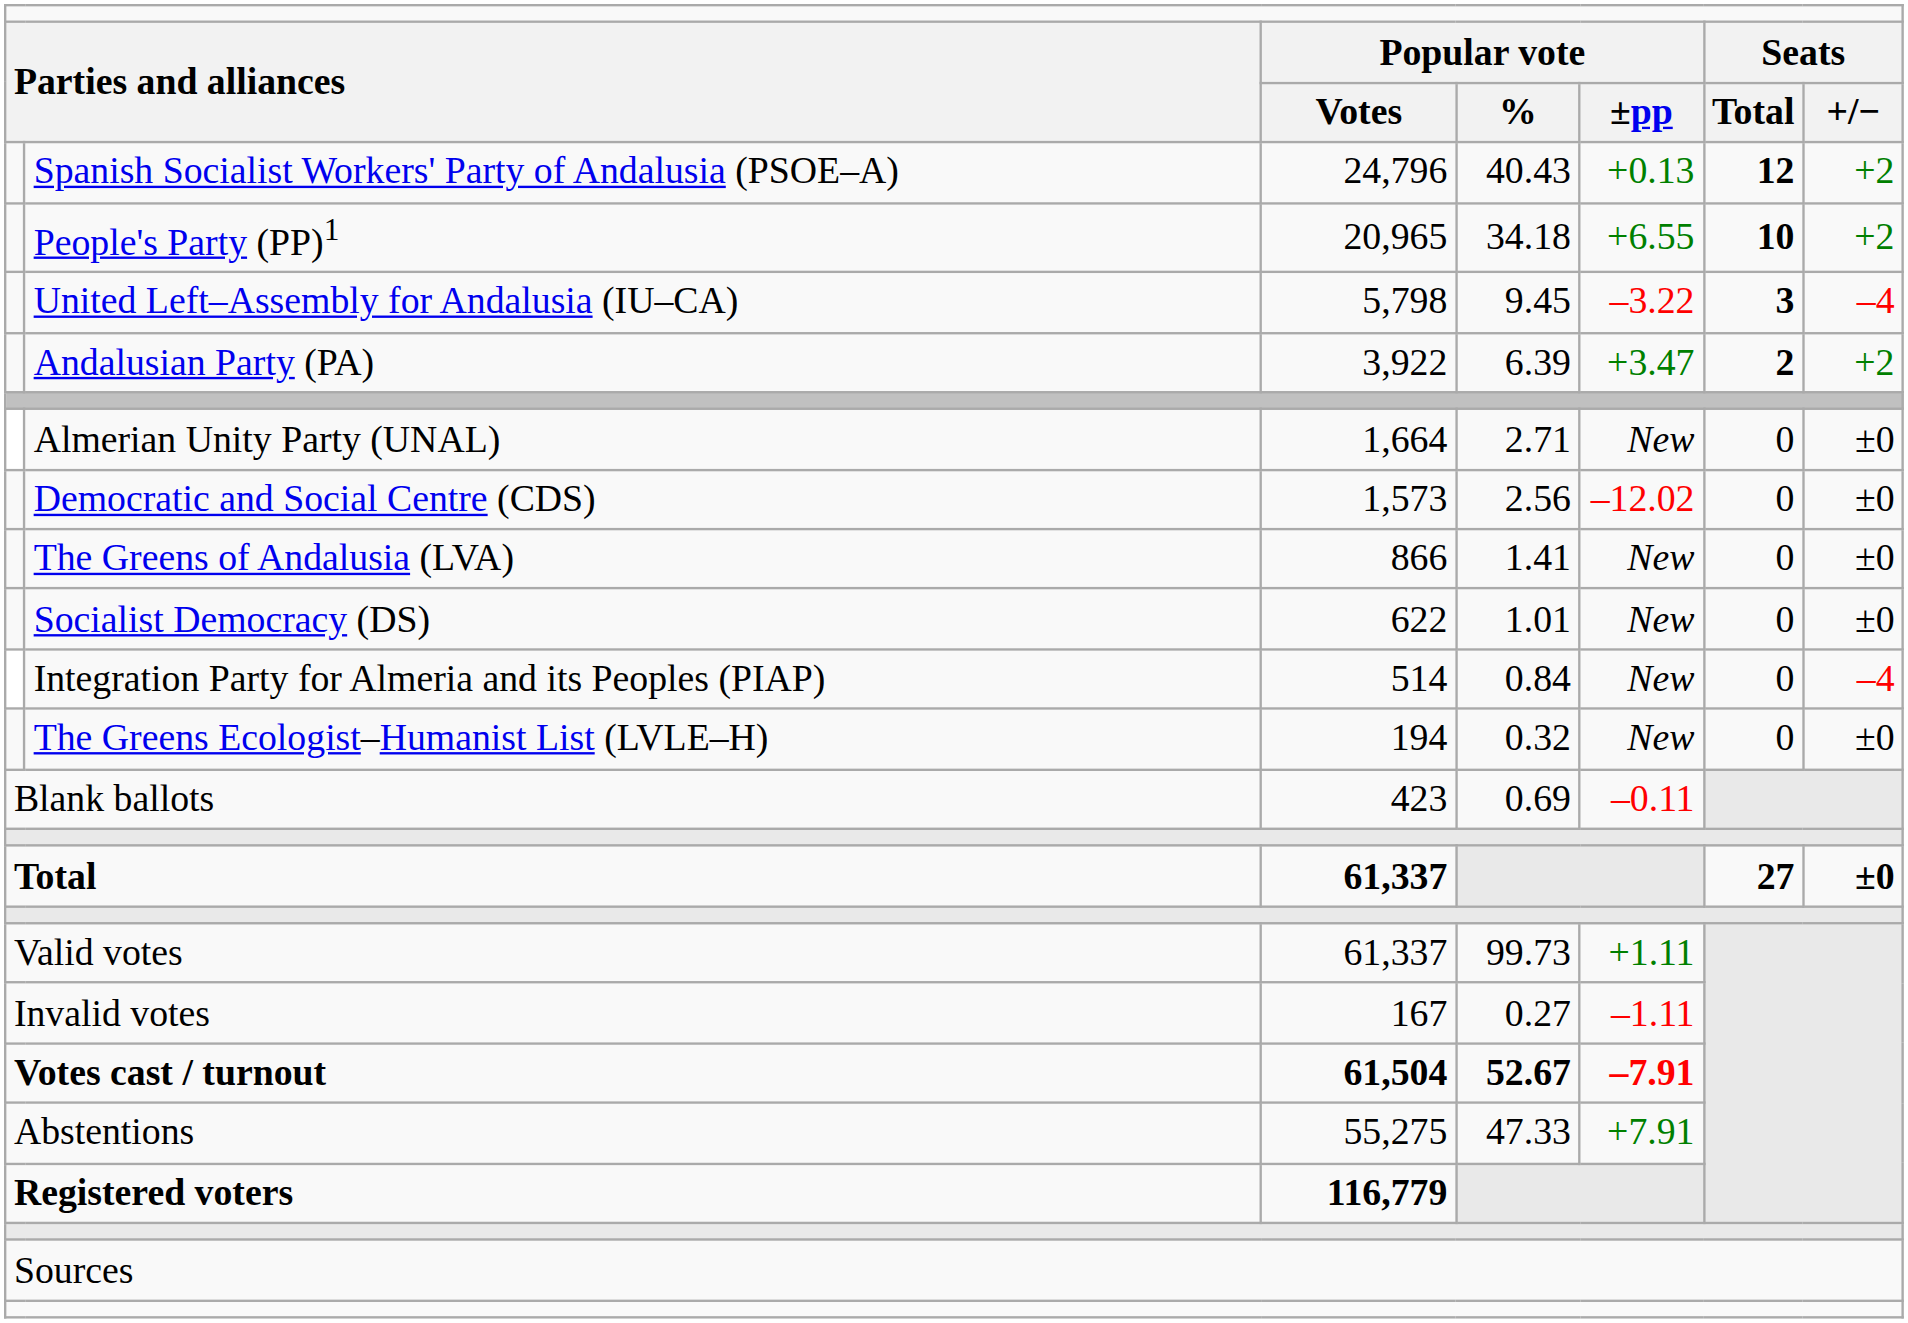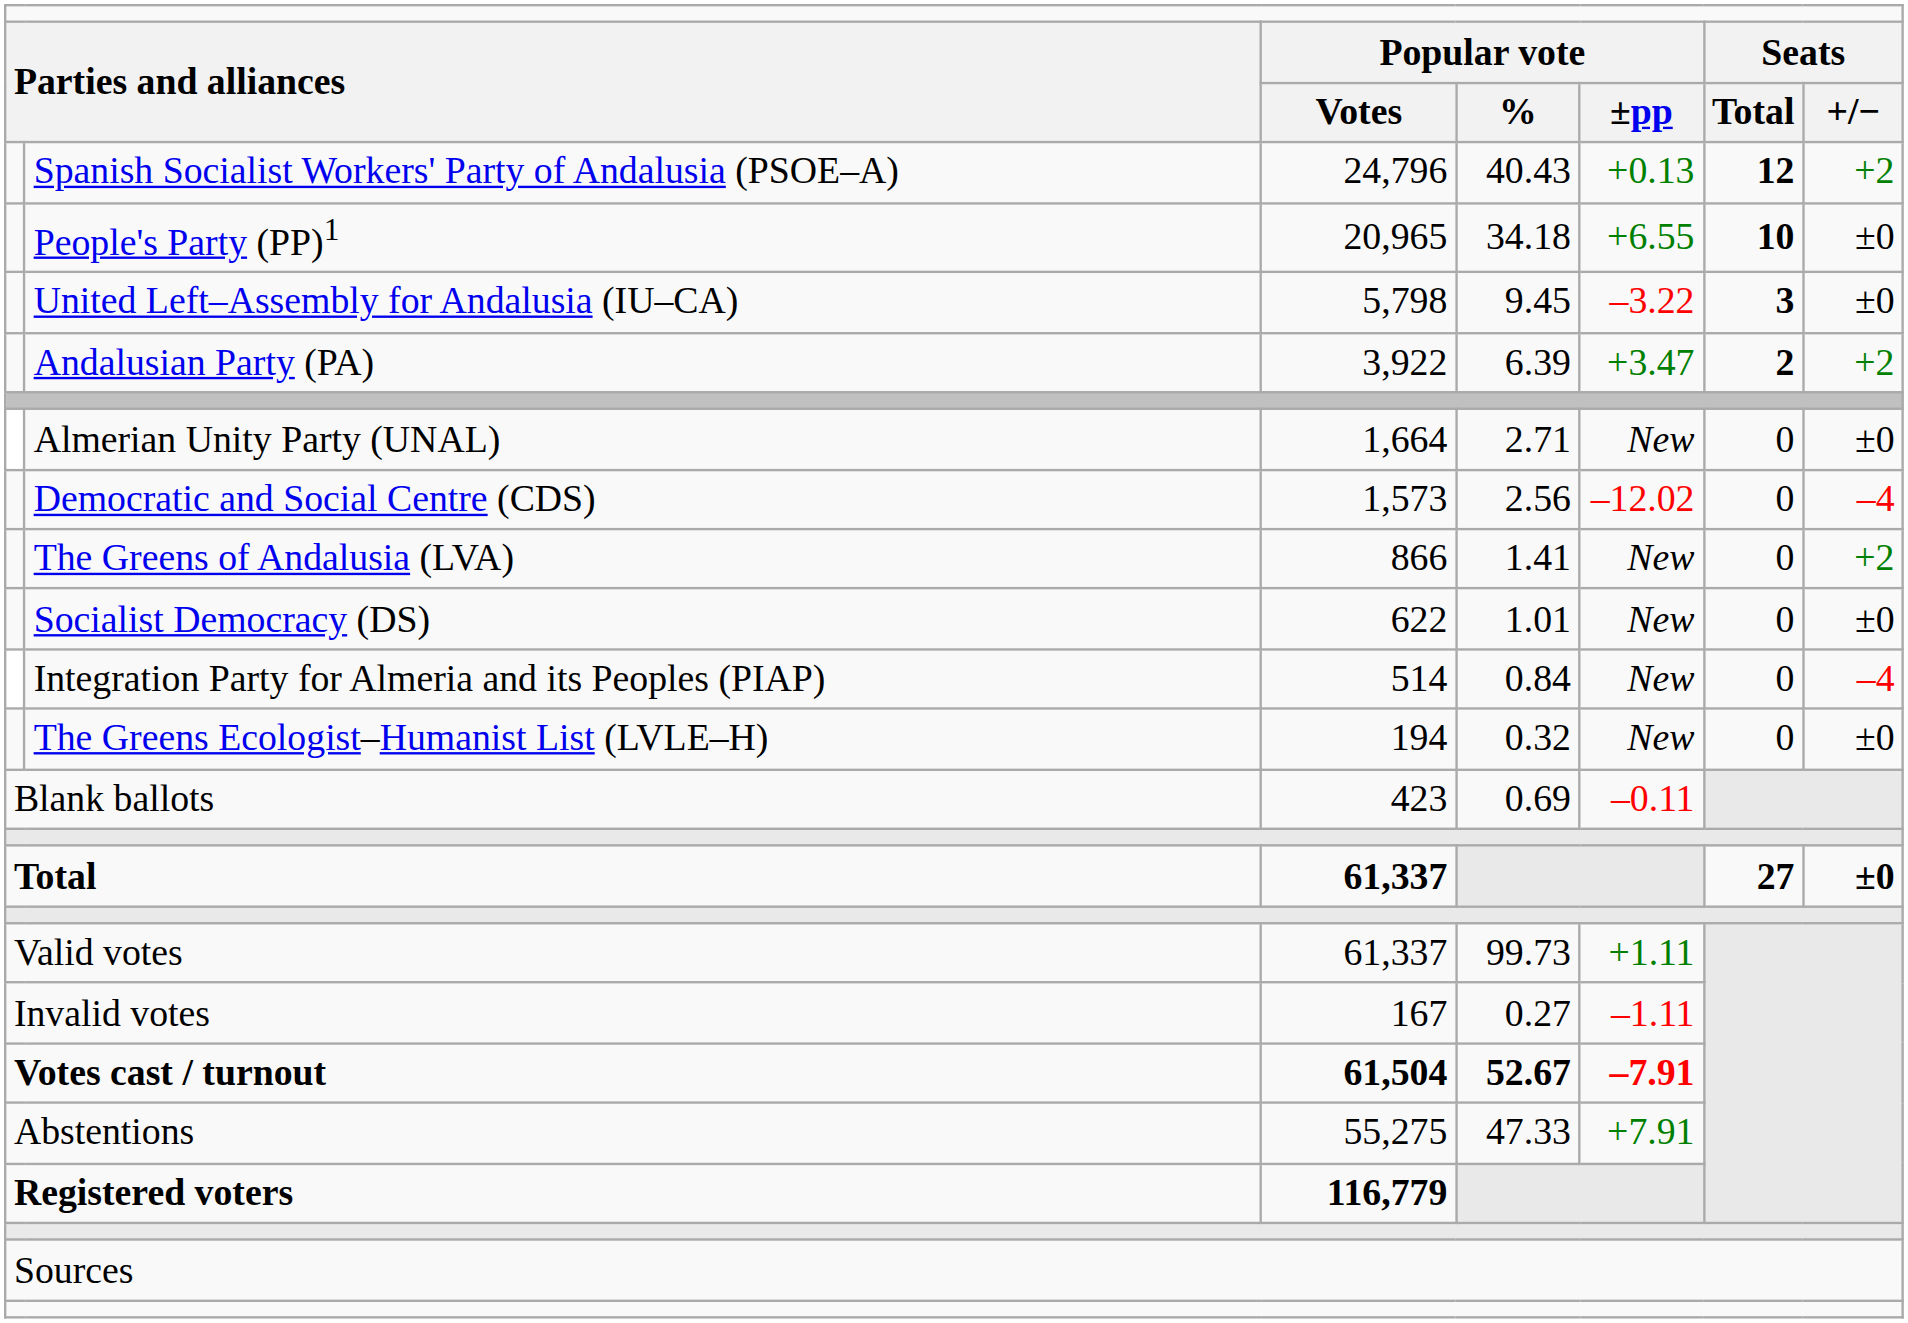People's Party (PP)1 | column 7: +2 -> ±0
United Left–Assembly for Andalusia (IU–CA) | column 7: –4 -> ±0
Democratic and Social Centre (CDS) | column 7: ±0 -> –4
The Greens of Andalusia (LVA) | column 7: ±0 -> +2
